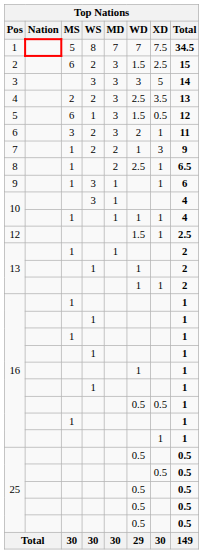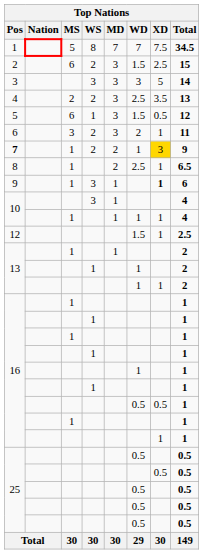row 9 | Pos: normal -> bold
row 9 | XD: no background -> gold background
row 11 | XD: normal -> bold
